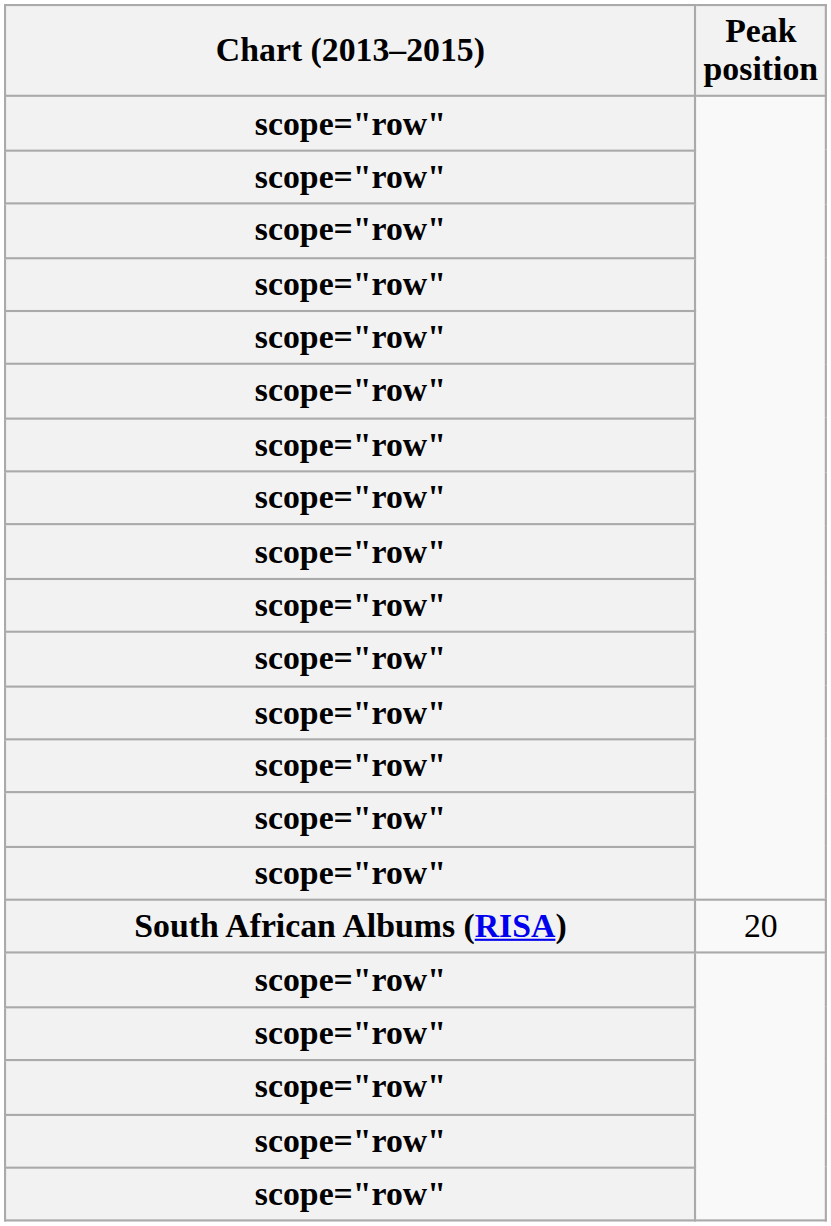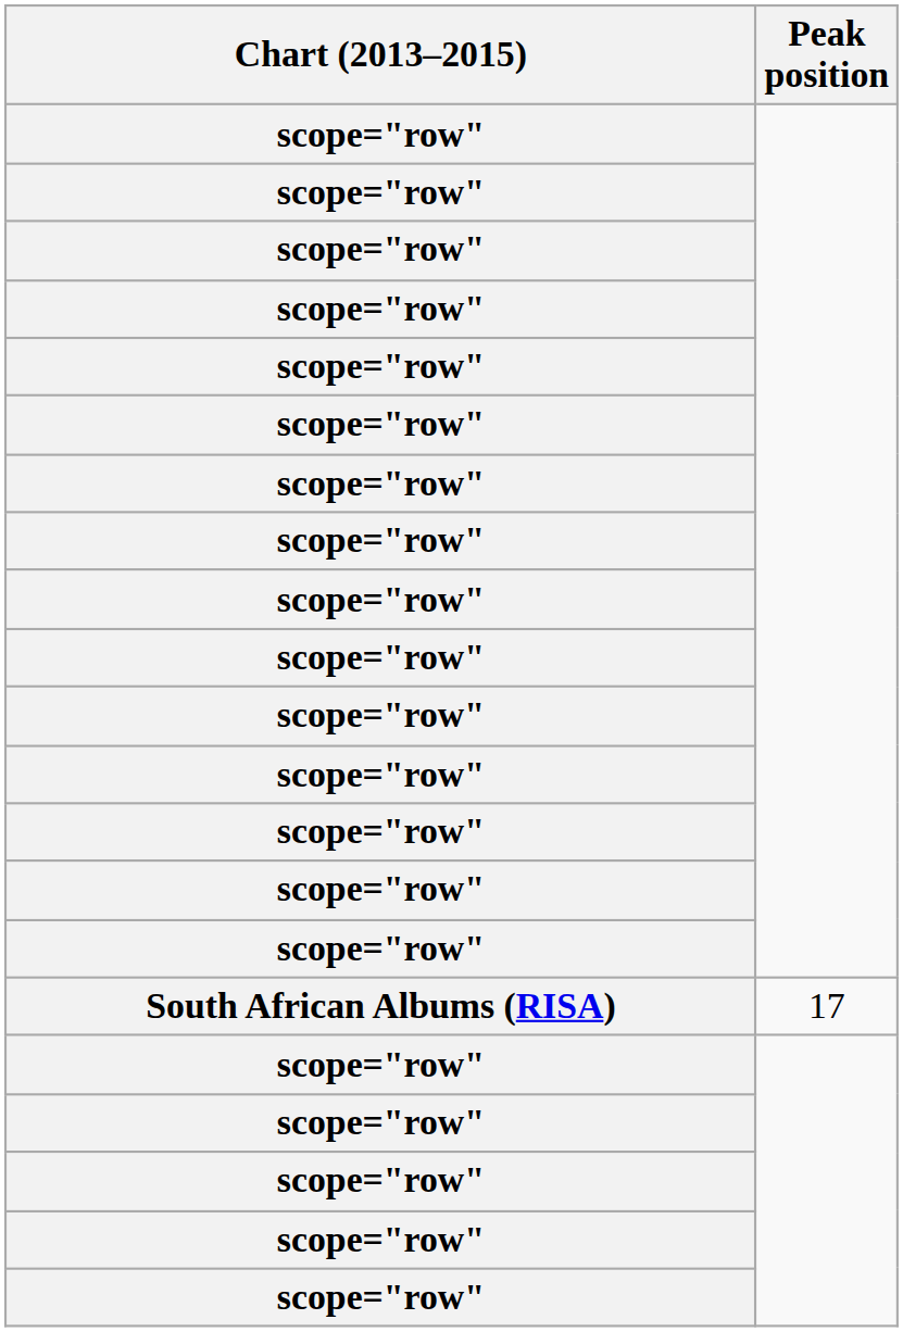South African Albums (RISA) | Peak position: 20 -> 17
